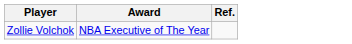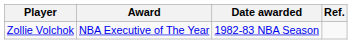+ column: Date awarded | 1982-83 NBA Season
